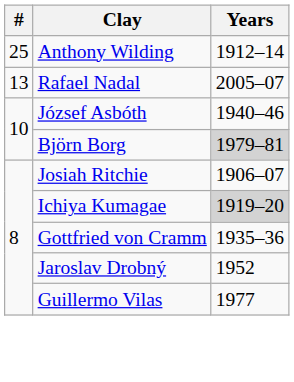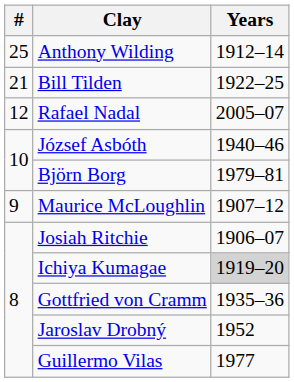+ row: 21 | Bill Tilden | 1922–25
Rafael Nadal | #: 13 -> 12
Björn Borg | Years: lightgrey background -> no background
+ row: 9 | Maurice McLoughlin | 1907–12
